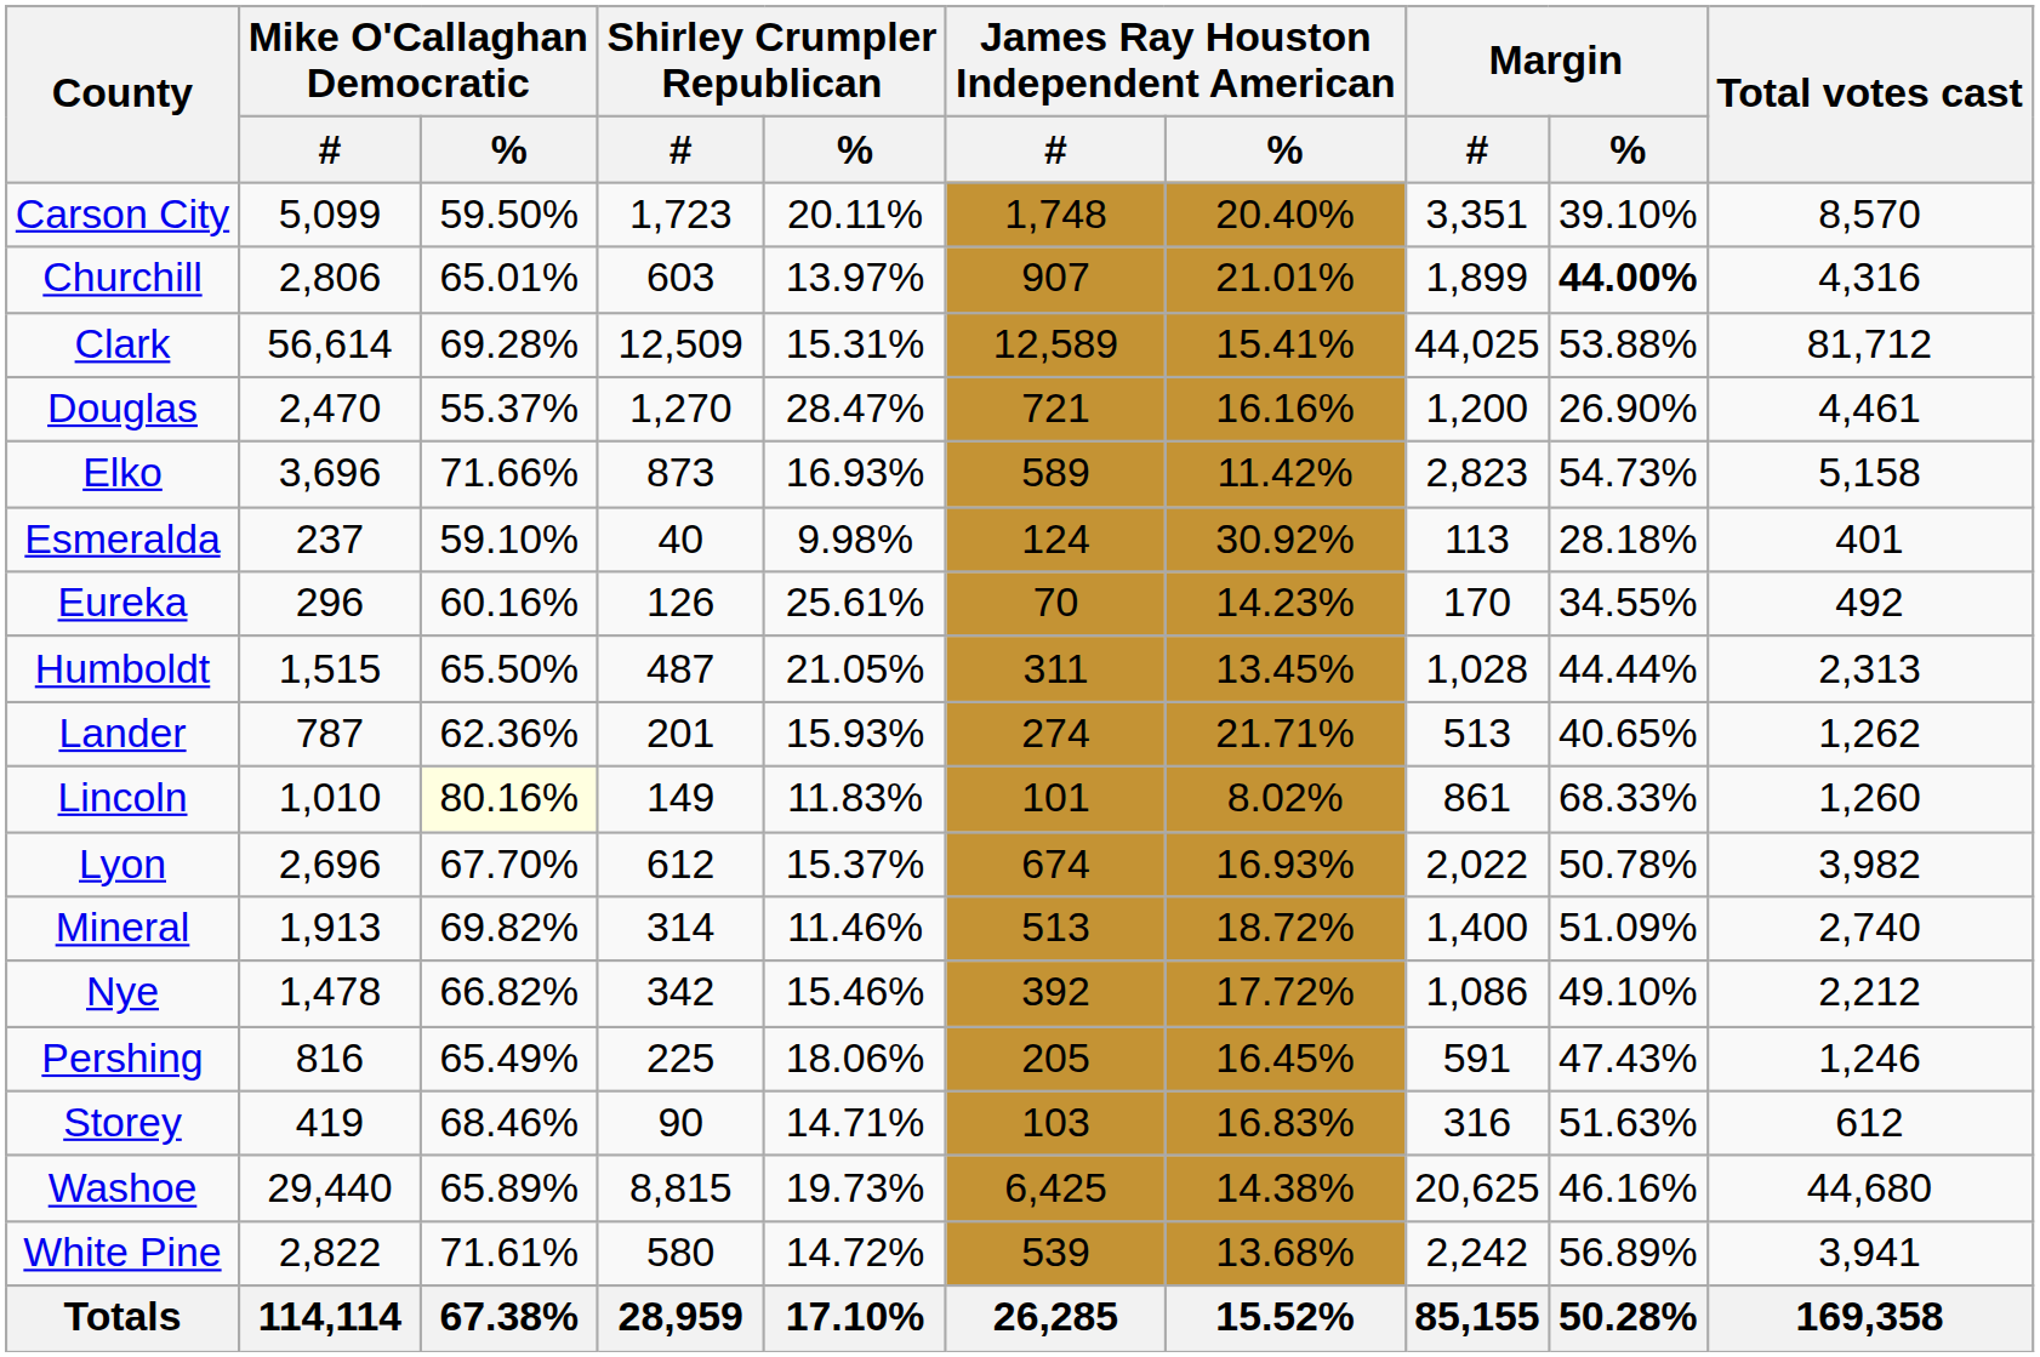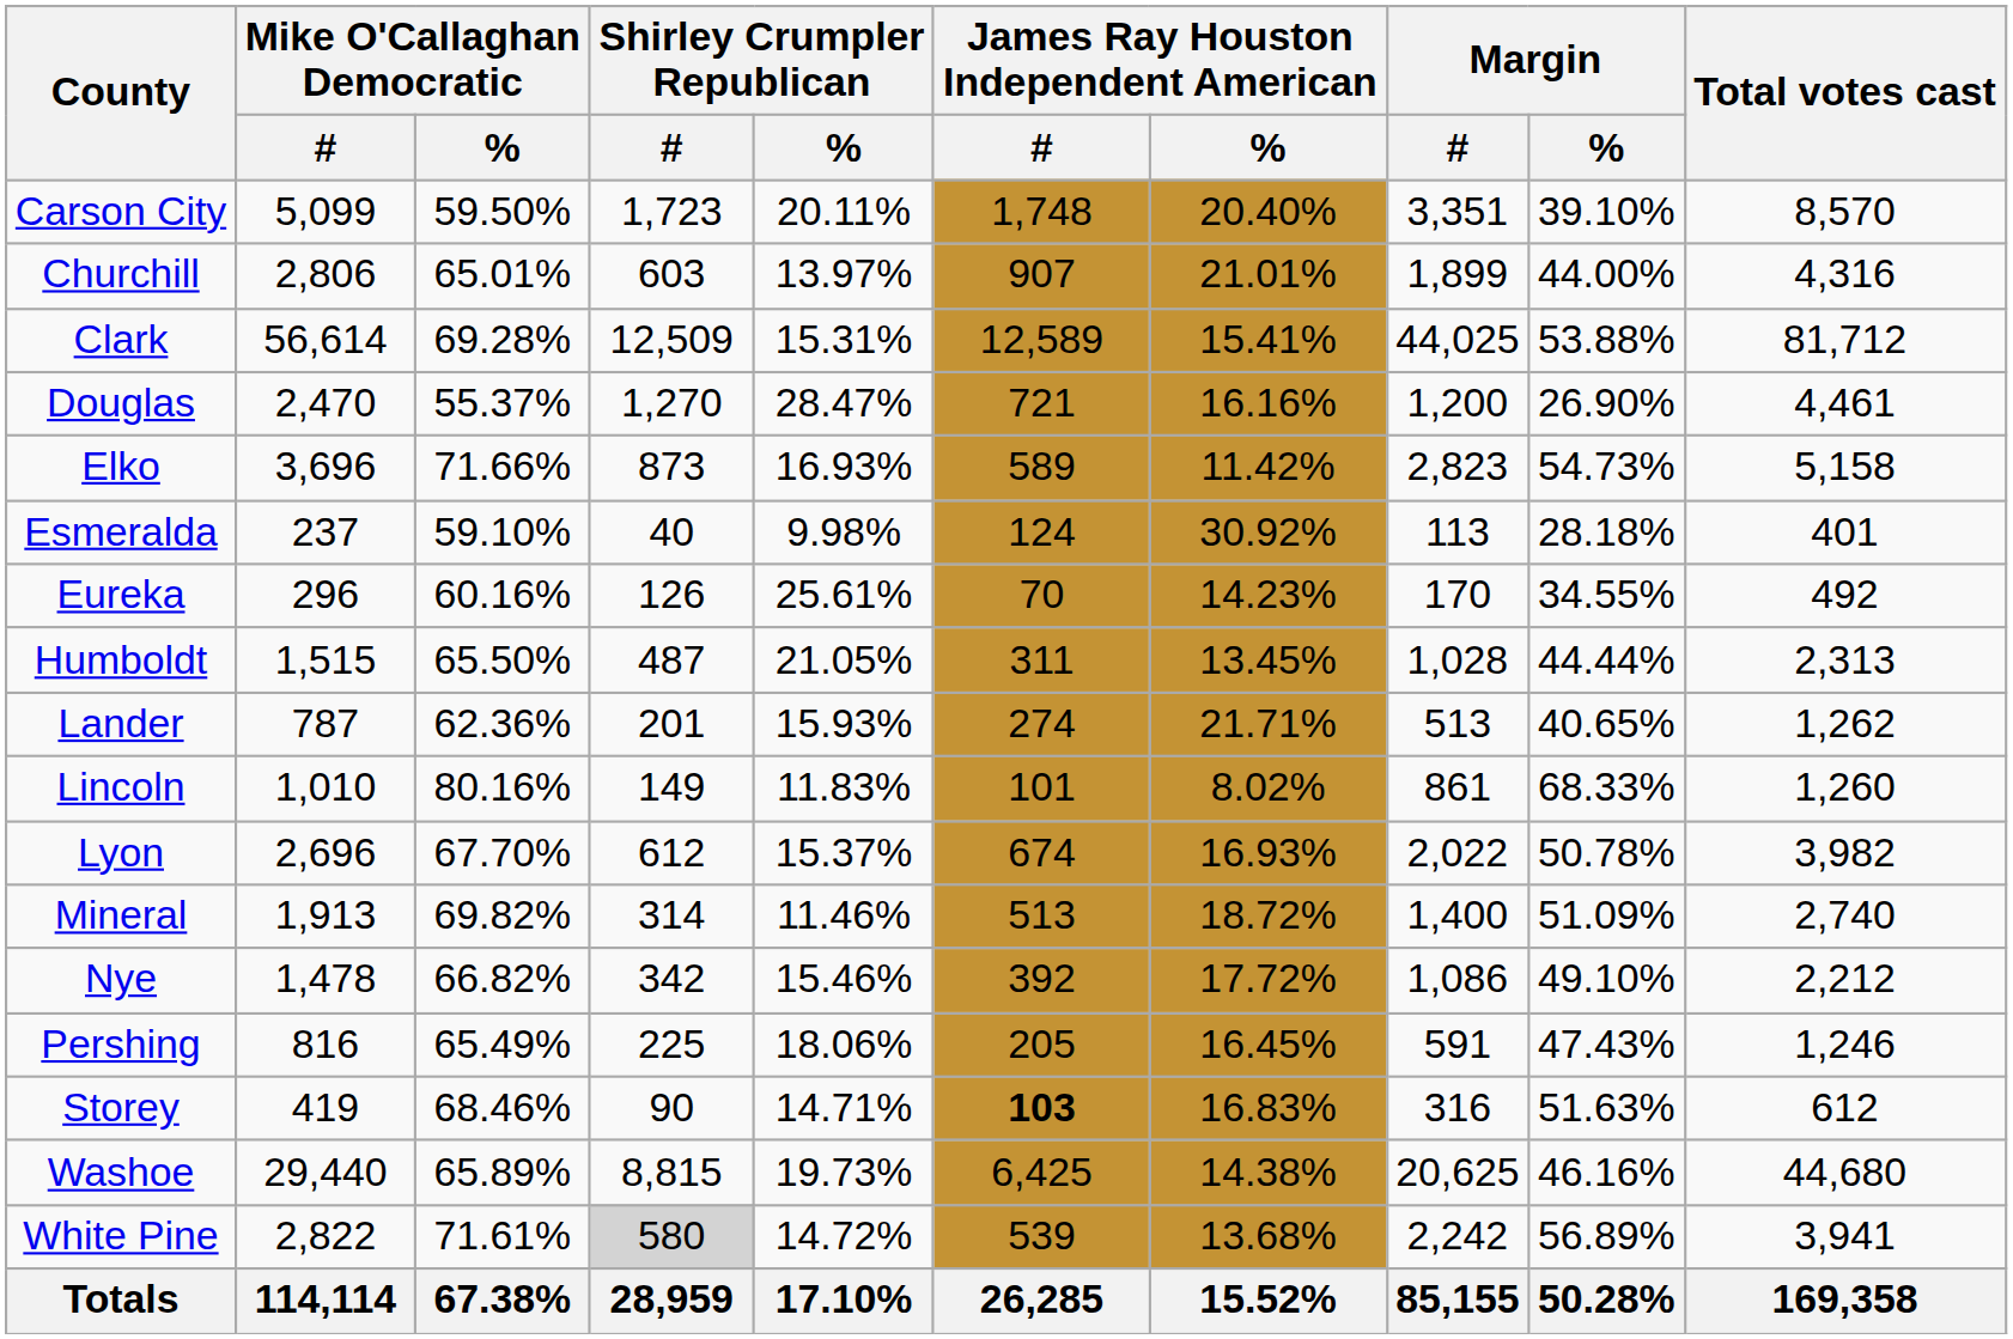Churchill | Margin / %: bold -> normal
Lincoln | Mike O'Callaghan Democratic / %: lightyellow background -> no background
Storey | James Ray Houston Independent American / #: normal -> bold
White Pine | Shirley Crumpler Republican / #: no background -> lightgrey background
